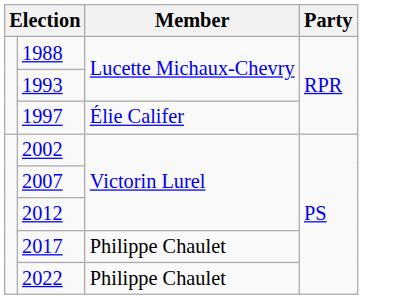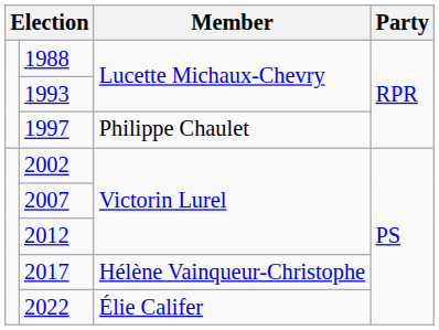1997 | Member: Élie Califer -> Philippe Chaulet
2017 | Member: Philippe Chaulet -> Hélène Vainqueur-Christophe
2022 | Member: Philippe Chaulet -> Élie Califer
